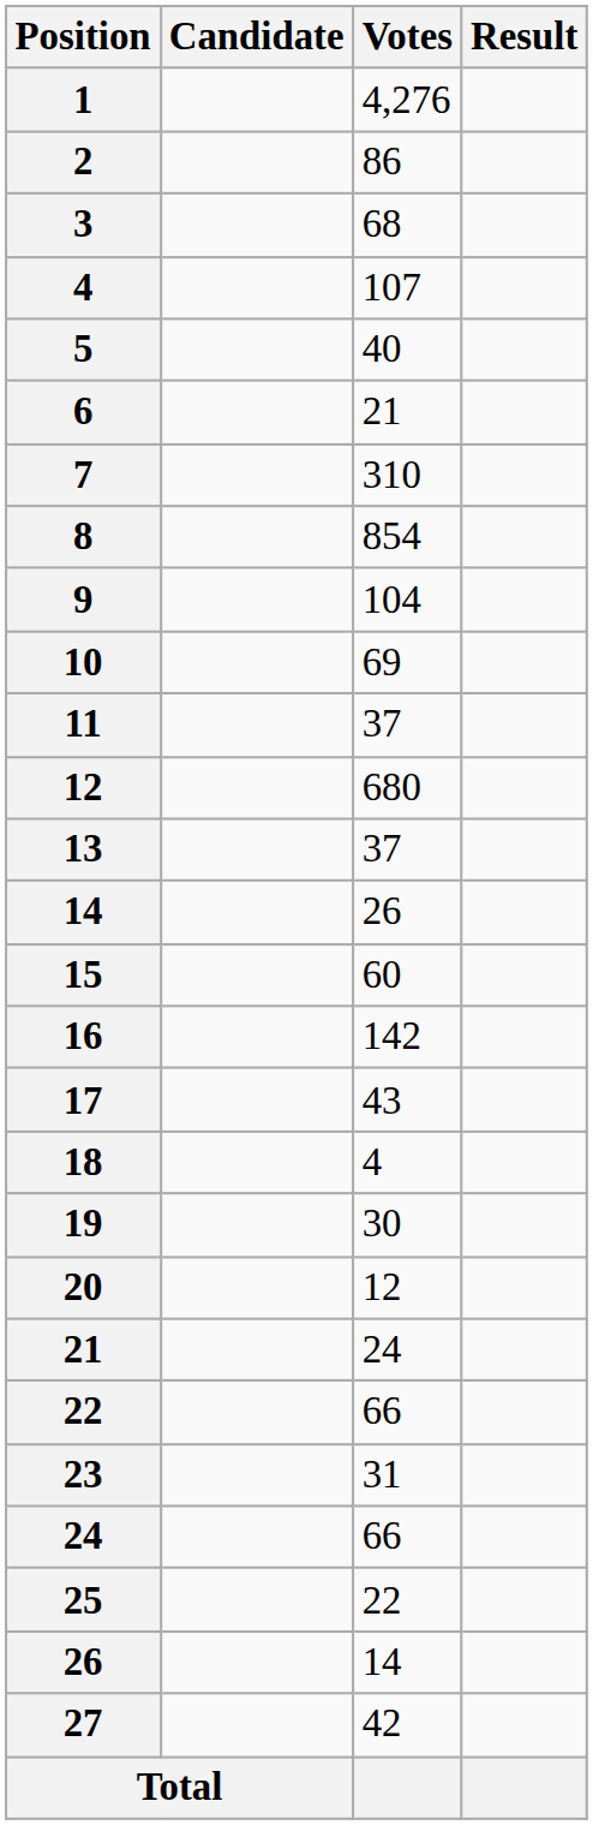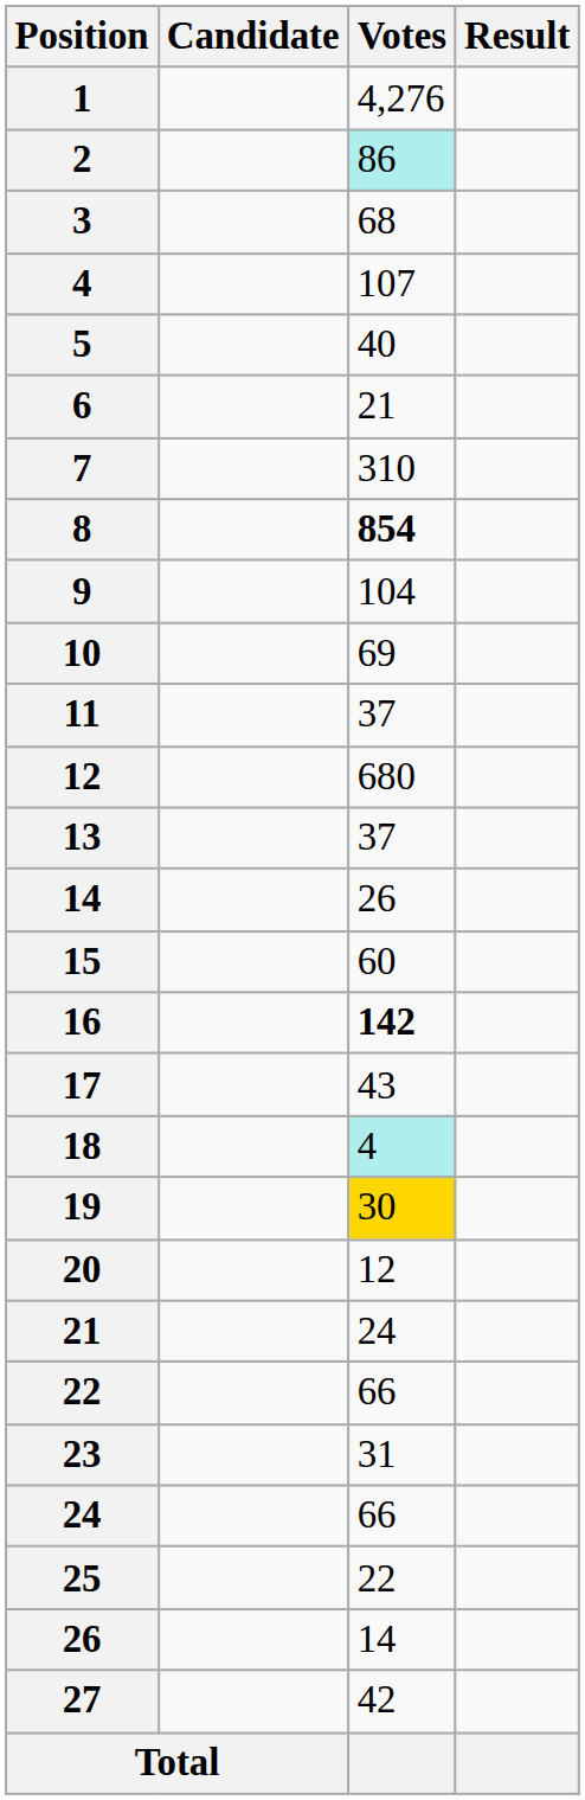2 | Votes: no background -> paleturquoise background
8 | Votes: normal -> bold
16 | Votes: normal -> bold
18 | Votes: no background -> paleturquoise background
19 | Votes: no background -> gold background
